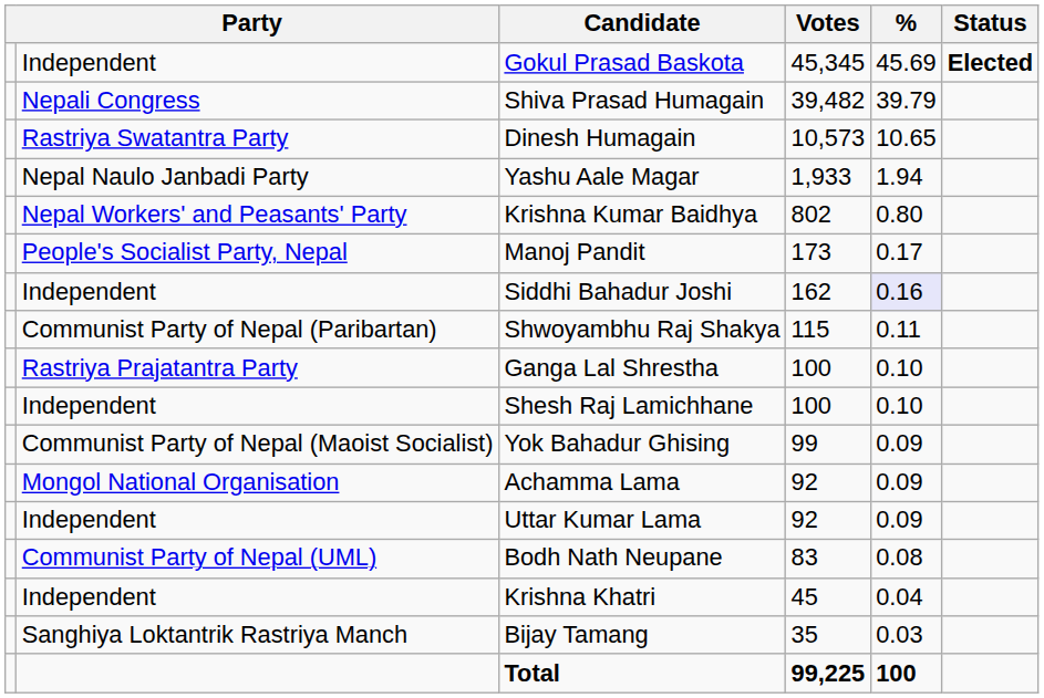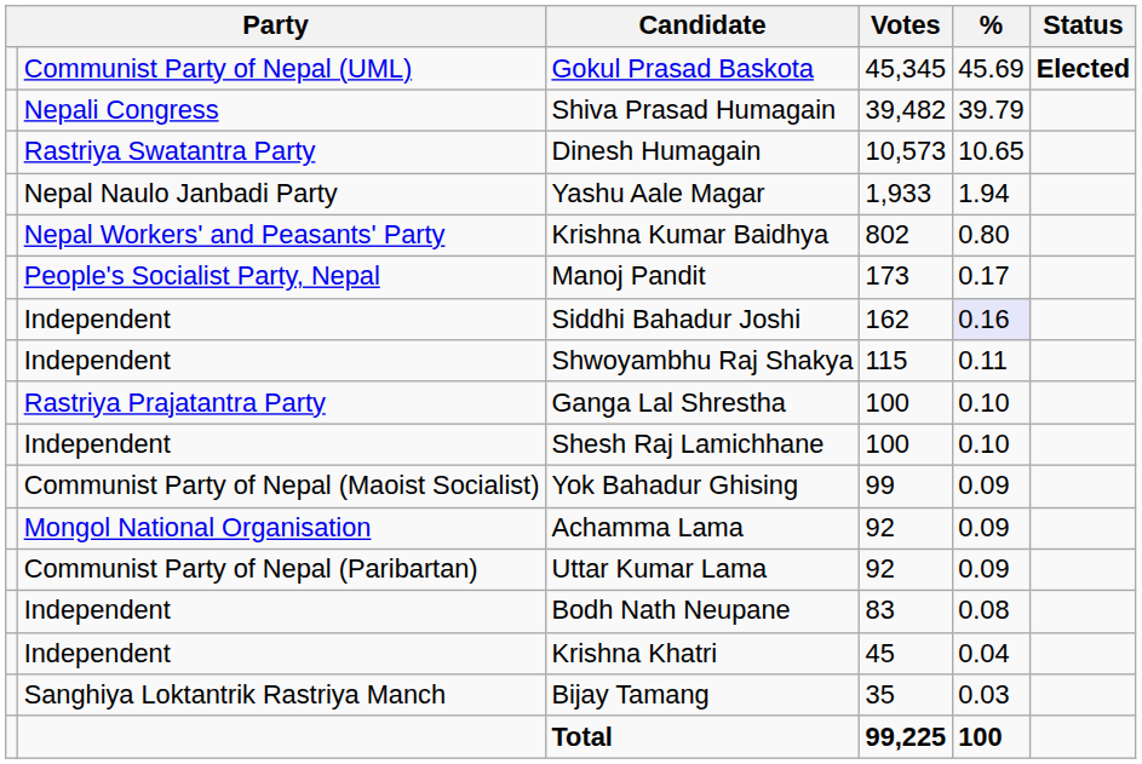Gokul Prasad Baskota | column 2: Independent -> Communist Party of Nepal (UML)
Shwoyambhu Raj Shakya | column 2: Communist Party of Nepal (Paribartan) -> Independent
Uttar Kumar Lama | column 2: Independent -> Communist Party of Nepal (Paribartan)
Bodh Nath Neupane | column 2: Communist Party of Nepal (UML) -> Independent
